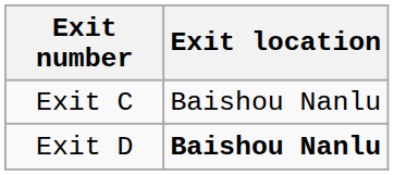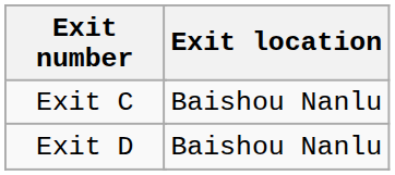Exit D | Exit location: bold -> normal
